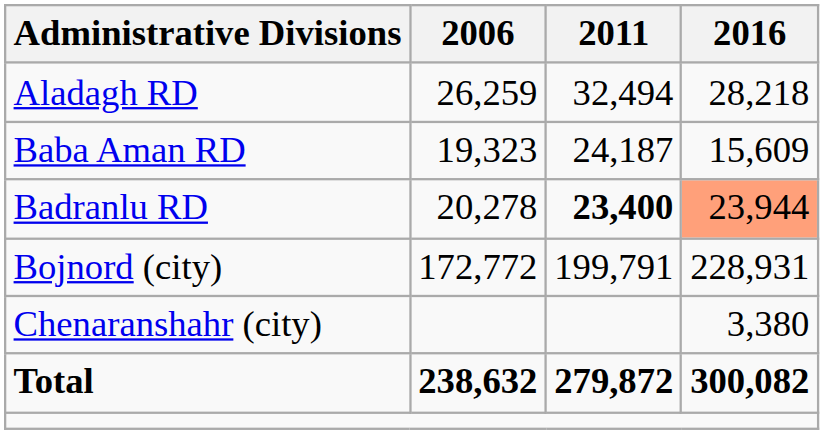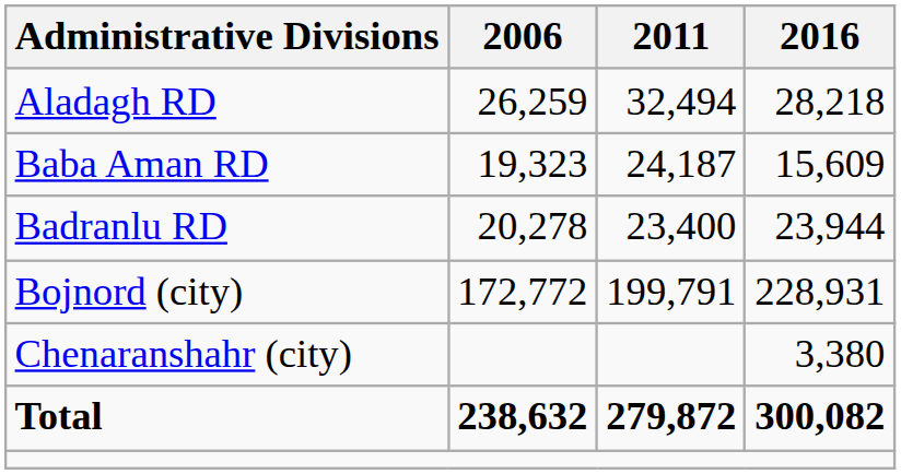Badranlu RD | 2011: bold -> normal
Badranlu RD | 2016: lightsalmon background -> no background
